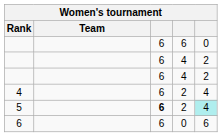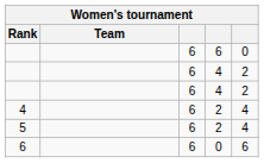5 | column 3: bold -> normal
5 | column 5: paleturquoise background -> no background
